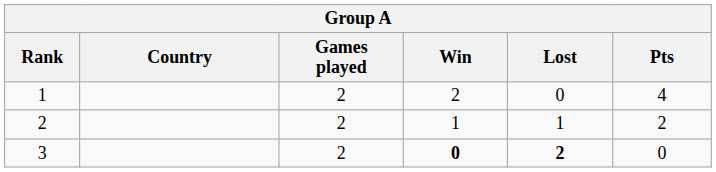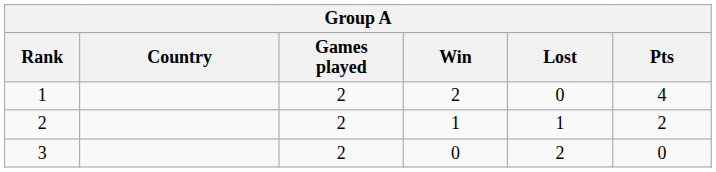3 | Win: bold -> normal
3 | Lost: bold -> normal
